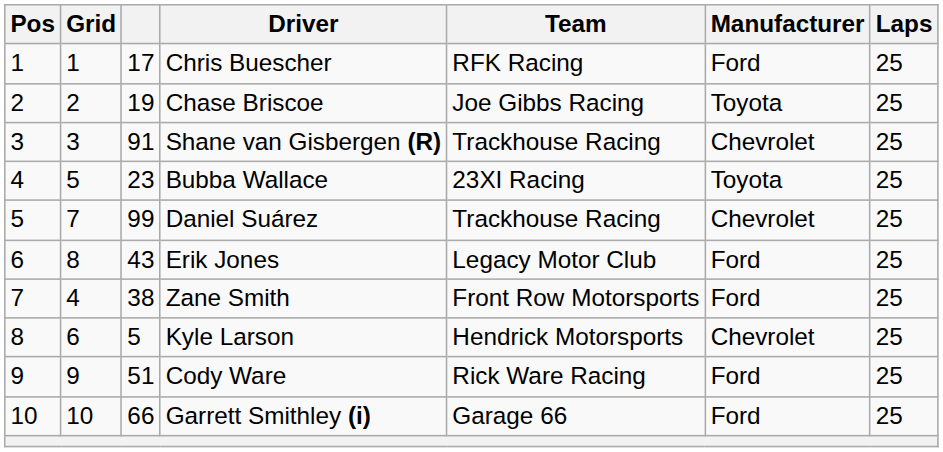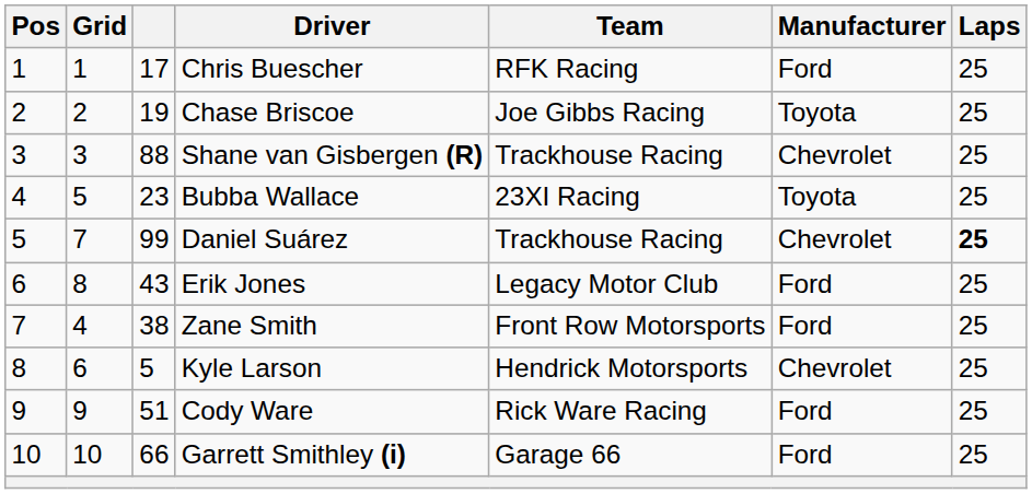Shane van Gisbergen (R) | column 3: 91 -> 88
Daniel Suárez | Laps: normal -> bold
